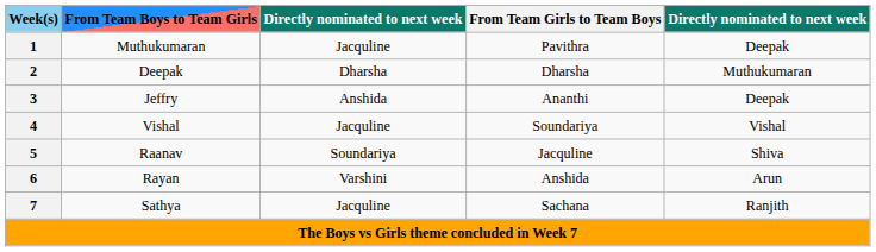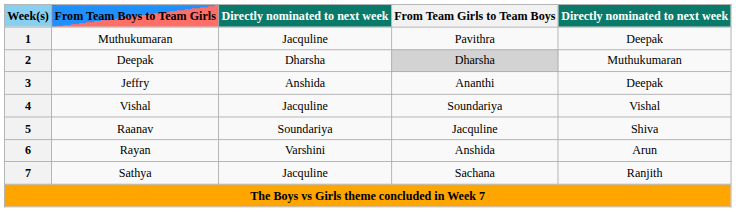2 | From Team Girls to Team Boys: no background -> lightgrey background
